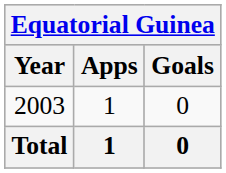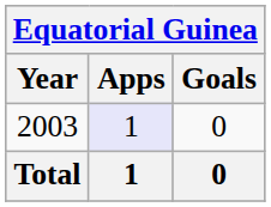2003 | Apps: no background -> lavender background
